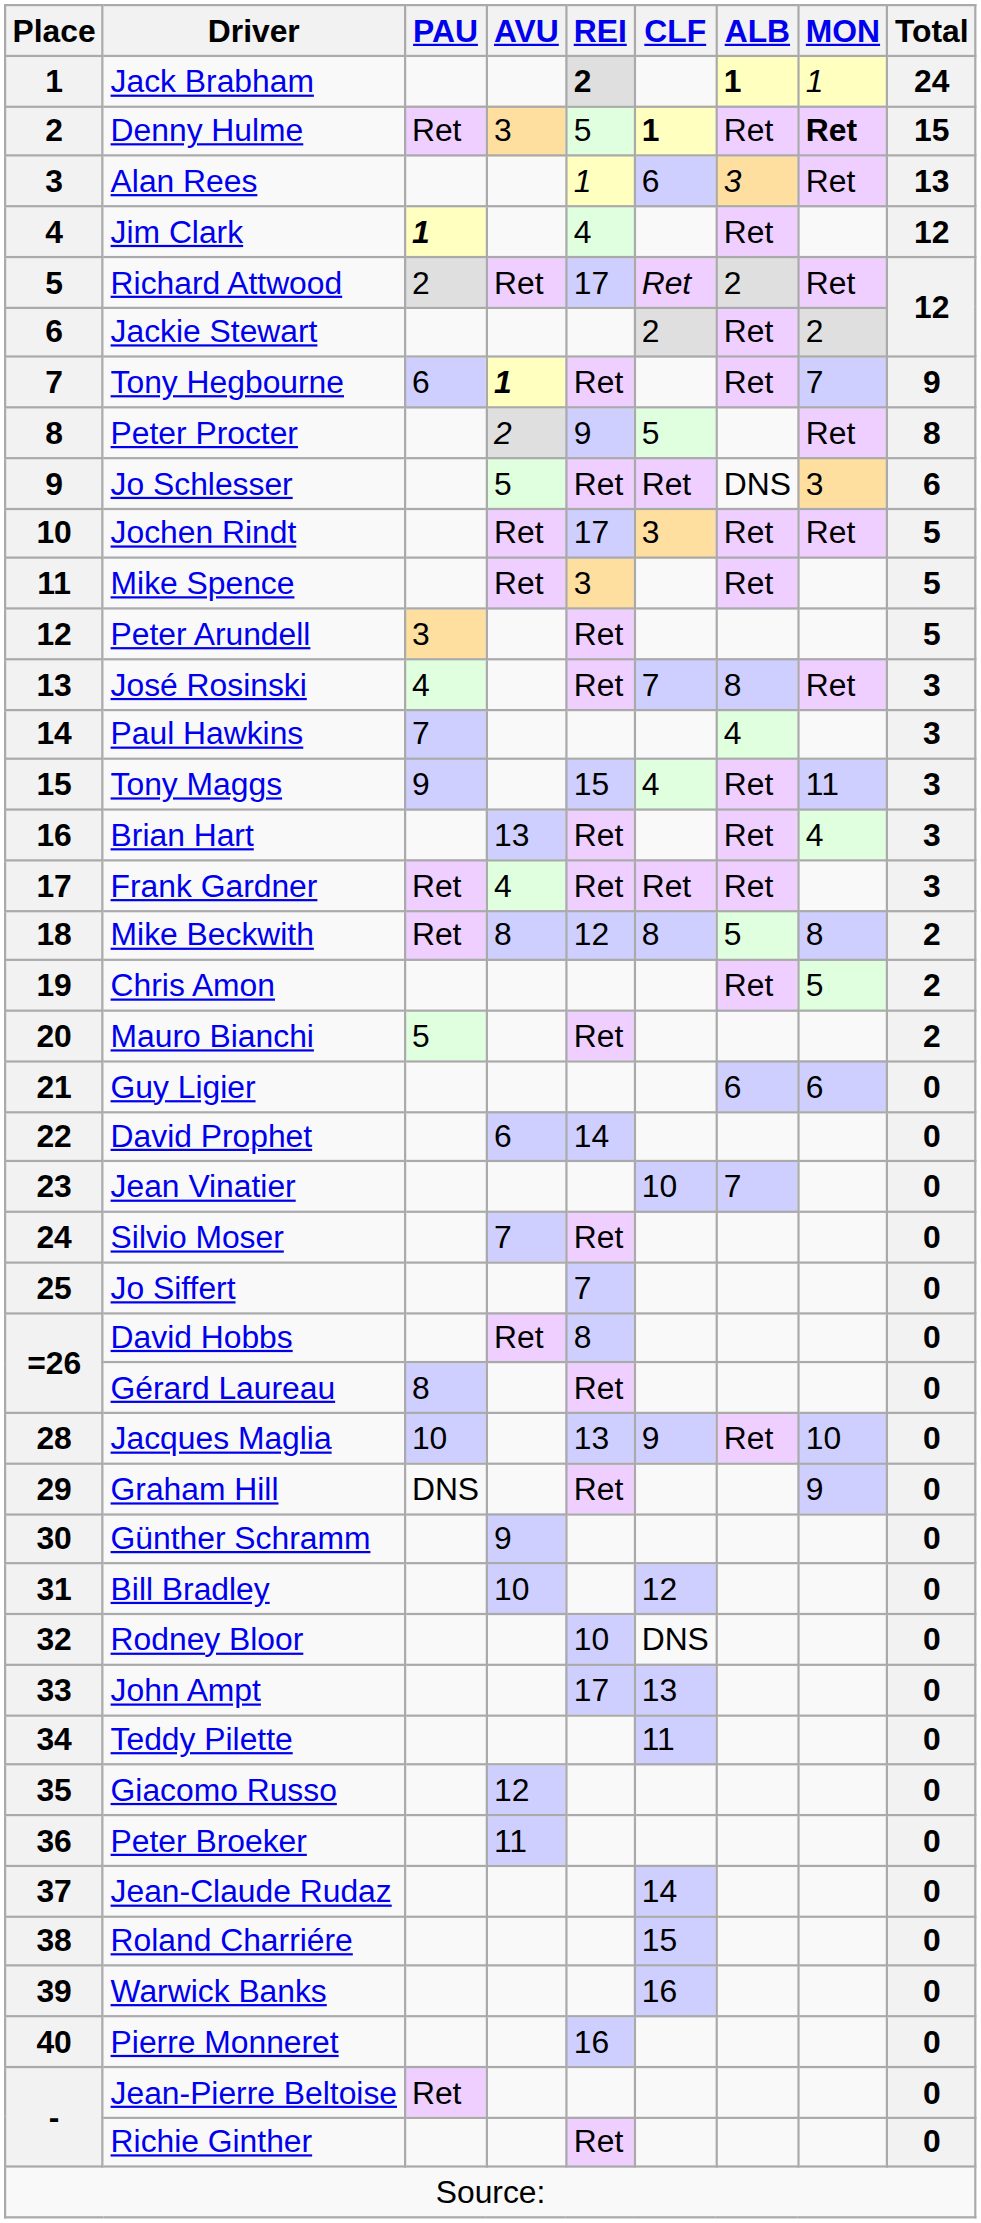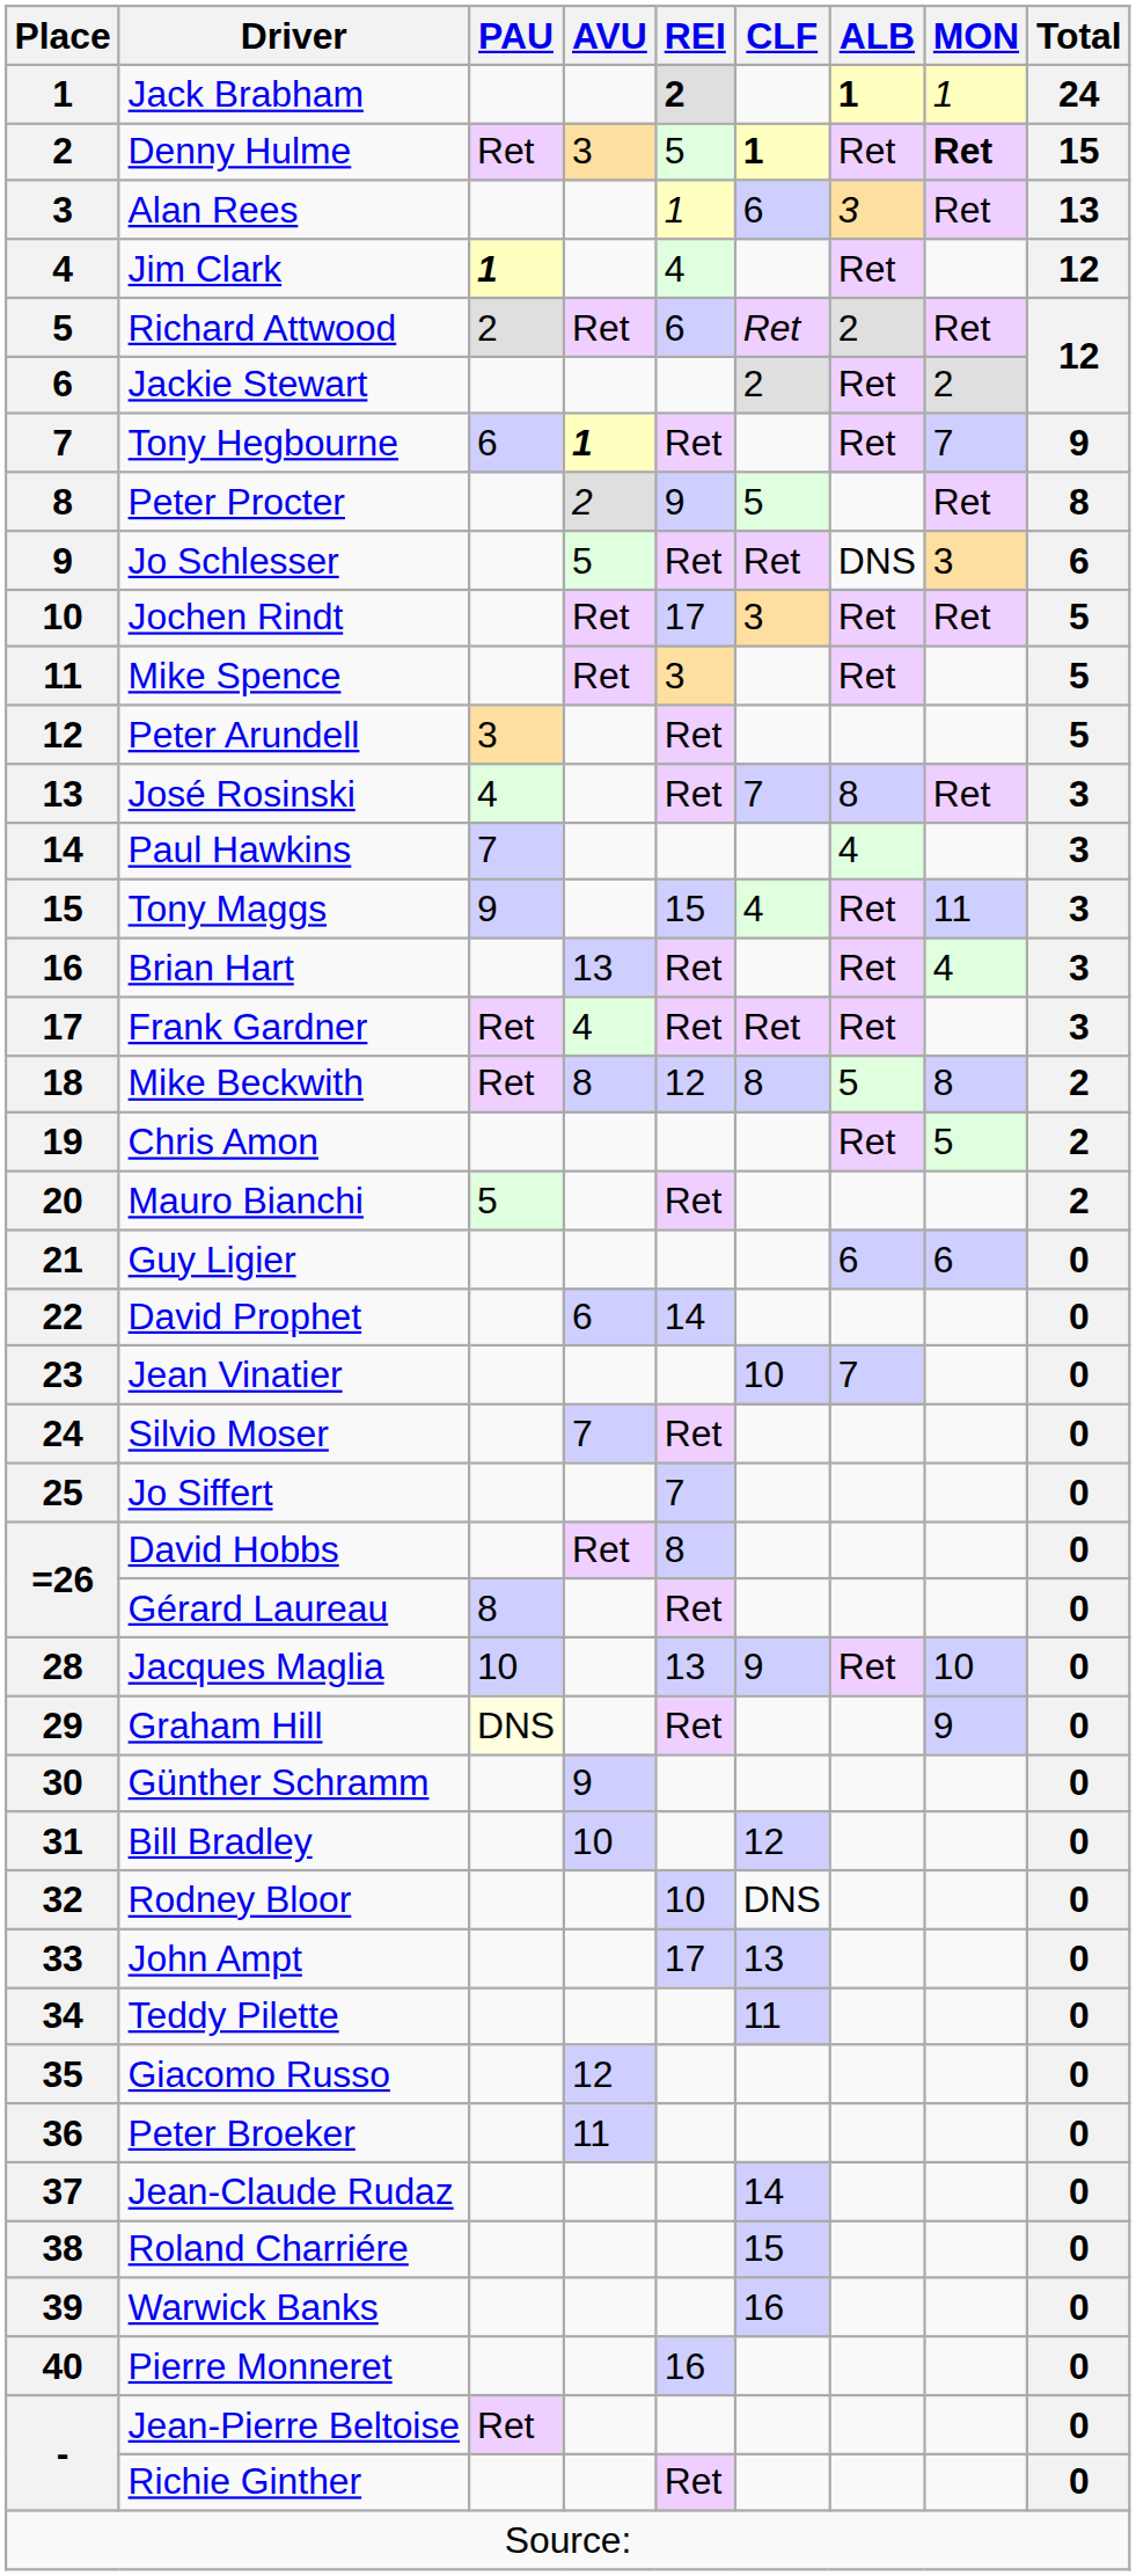Richard Attwood | REI: 17 -> 6
Graham Hill | PAU: no background -> lightyellow background
